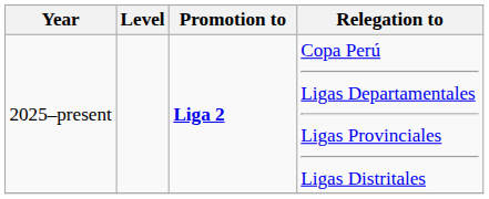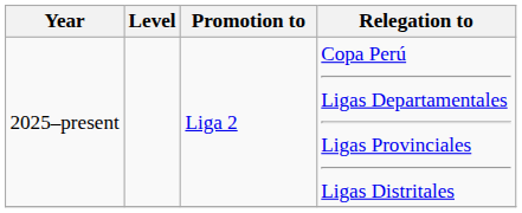2025–present | Promotion to: bold -> normal
